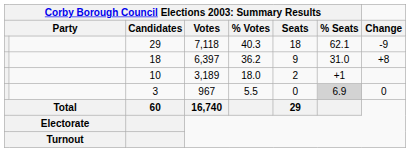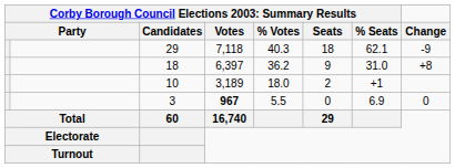3 | column 4: normal -> bold
3 | column 7: lightgrey background -> no background
